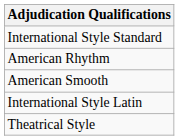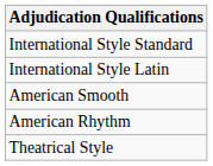row 3 | column 1: American Rhythm -> International Style Latin
row 5 | column 1: International Style Latin -> American Rhythm
